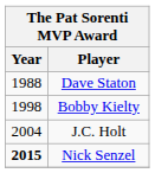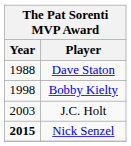J.C. Holt | Year: 2004 -> 2003
